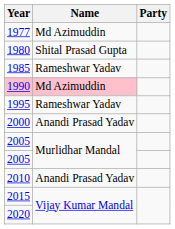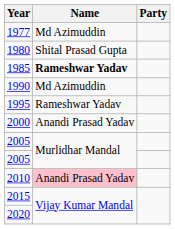1985 | Name: normal -> bold
1990 | Year: pink background -> no background
1990 | Name: pink background -> no background
2010 | Name: no background -> pink background
